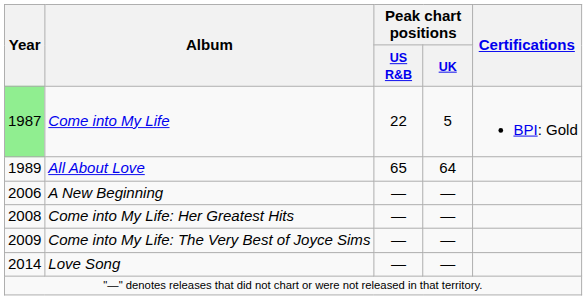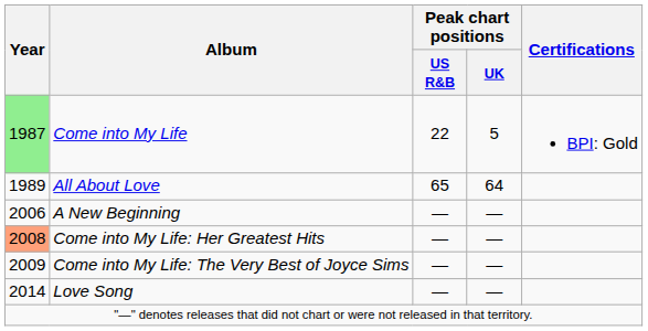Come into My Life: Her Greatest Hits | Year: no background -> lightsalmon background
